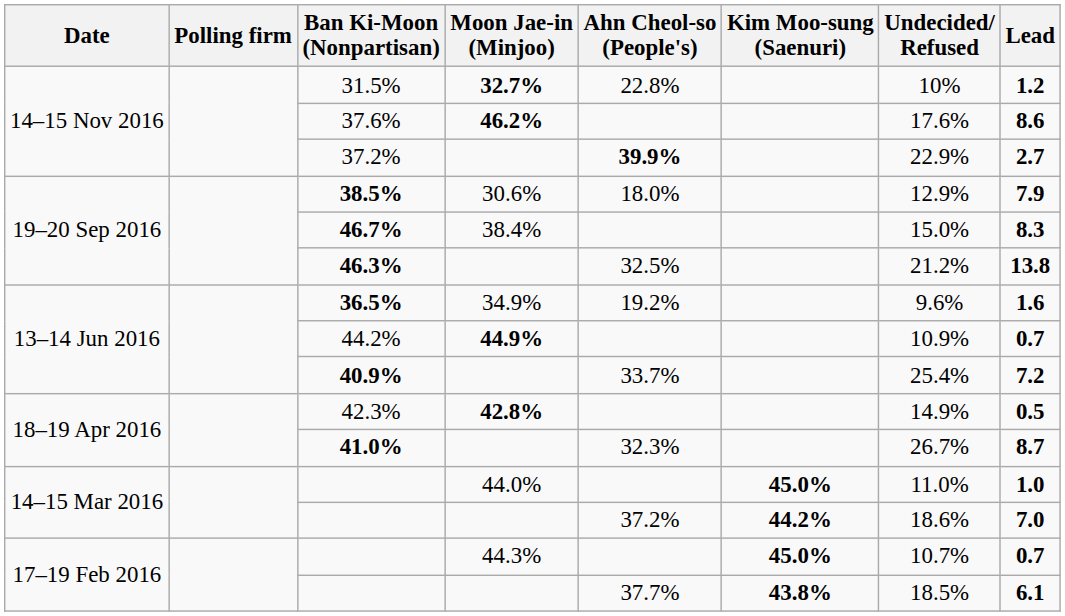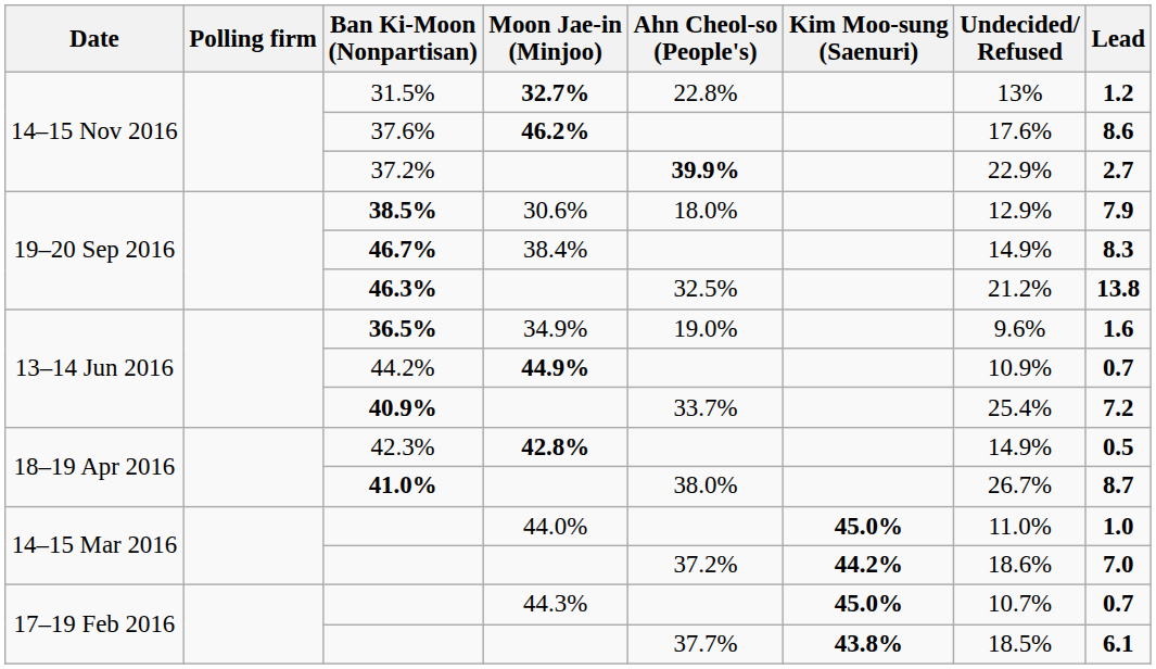31.5% | Undecided/ Refused: 10% -> 13%
46.7% | Undecided/ Refused: 15.0% -> 14.9%
36.5% | Ahn Cheol-so (People's): 19.2% -> 19.0%
41.0% | Ahn Cheol-so (People's): 32.3% -> 38.0%
